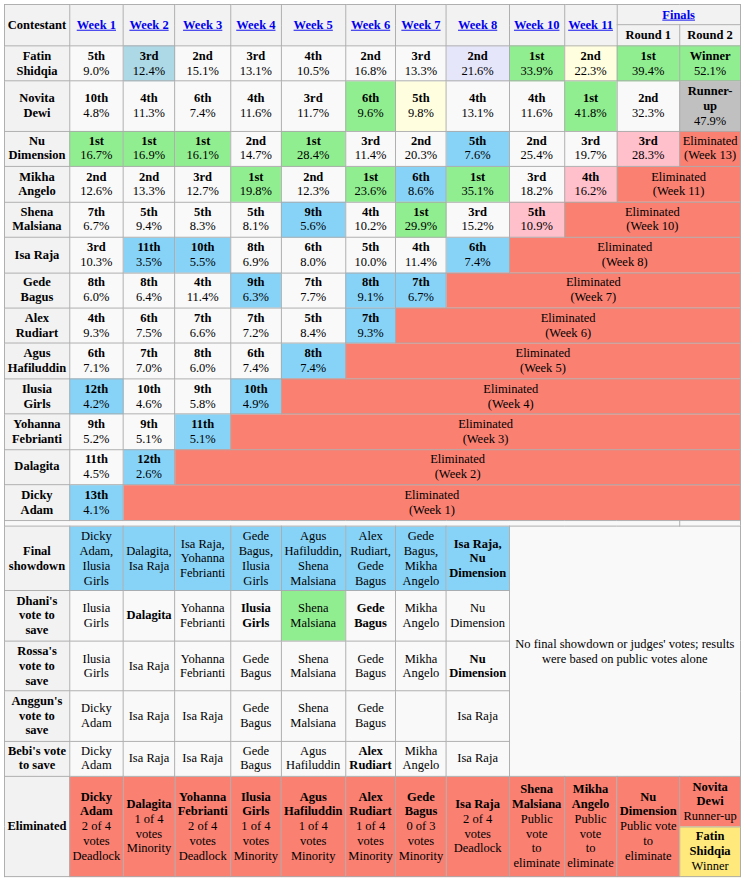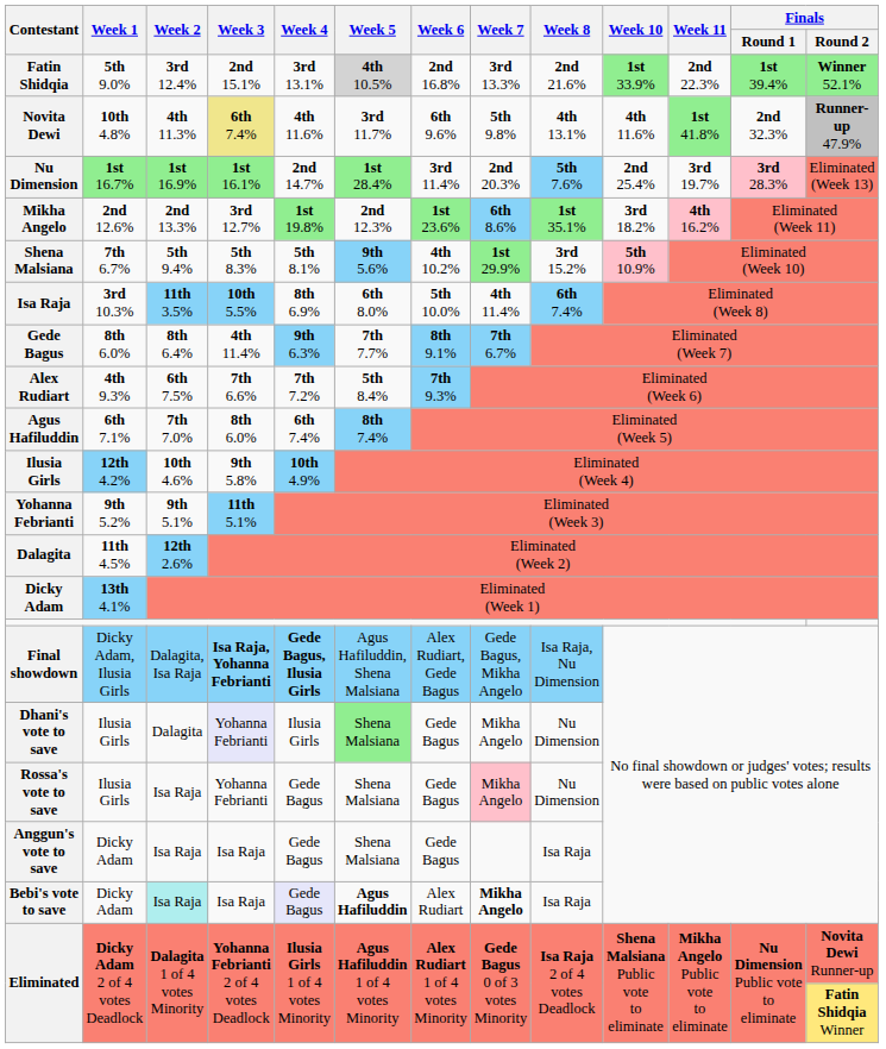Fatin Shidqia | Week 2: lightblue background -> no background
Fatin Shidqia | Week 5: no background -> lightgrey background
Fatin Shidqia | Week 8: lavender background -> no background
Fatin Shidqia | Week 11: lightyellow background -> no background
Novita Dewi | Week 3: no background -> khaki background
Novita Dewi | Week 6: lightgreen background -> no background
Novita Dewi | Week 7: lightyellow background -> no background
Final showdown | Week 3: normal -> bold
Final showdown | Week 4: normal -> bold
Final showdown | Week 8: bold -> normal
Dhani's vote to save | Week 2: bold -> normal
Dhani's vote to save | Week 3: no background -> lavender background
Dhani's vote to save | Week 4: bold -> normal
Dhani's vote to save | Week 6: bold -> normal
Rossa's vote to save | Week 7: no background -> pink background
Rossa's vote to save | Week 8: bold -> normal
Bebi's vote to save | Week 2: no background -> paleturquoise background
Bebi's vote to save | Week 4: no background -> lavender background
Bebi's vote to save | Week 5: normal -> bold
Bebi's vote to save | Week 6: bold -> normal
Bebi's vote to save | Week 7: normal -> bold
